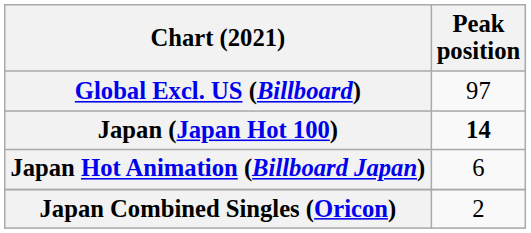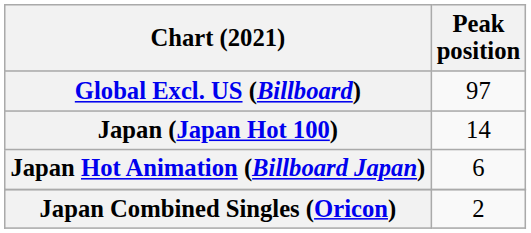Japan (Japan Hot 100) | Peak position: bold -> normal
